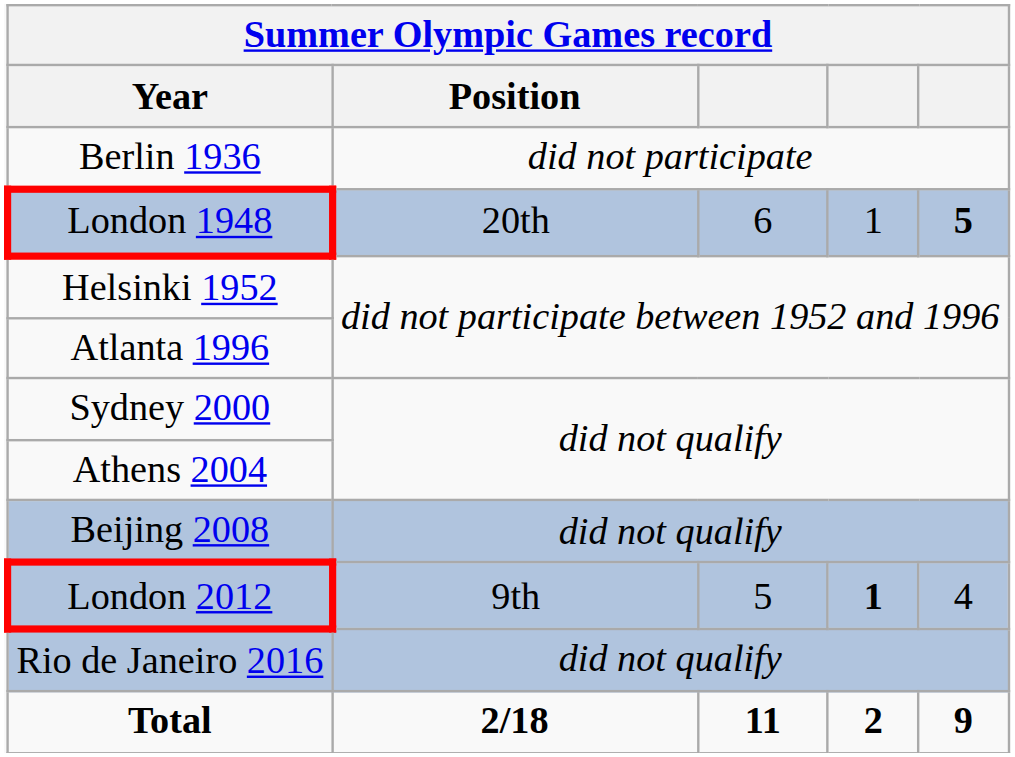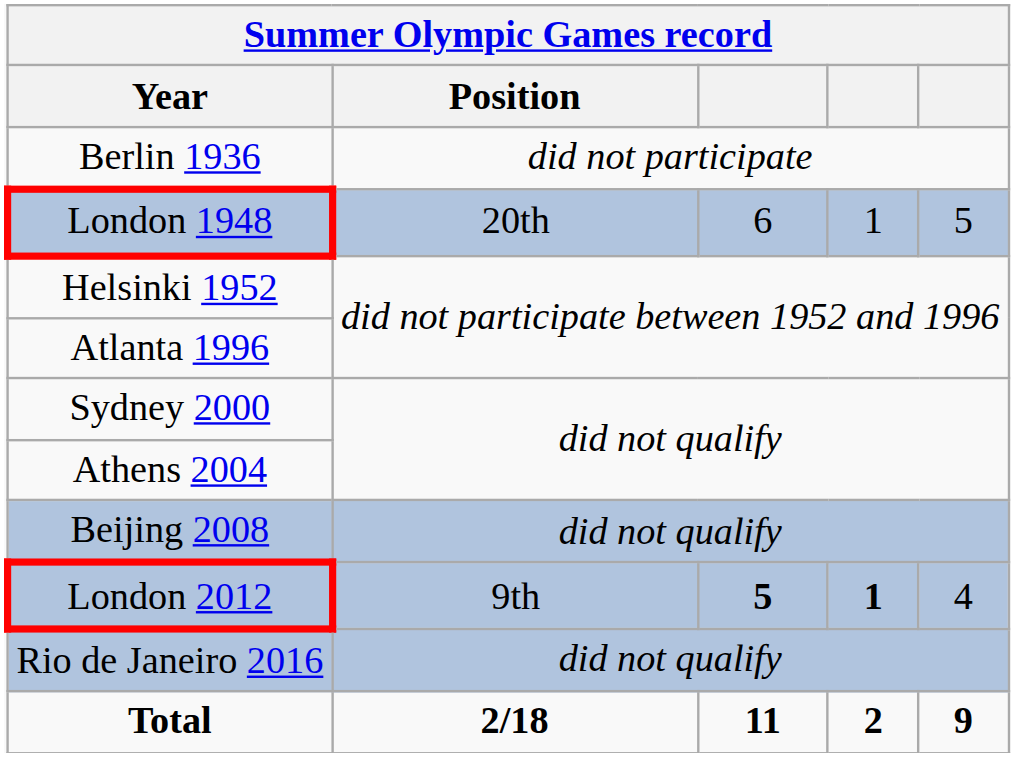London 1948 | column 5: bold -> normal
London 2012 | column 3: normal -> bold
